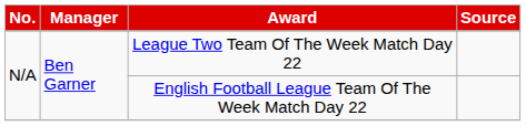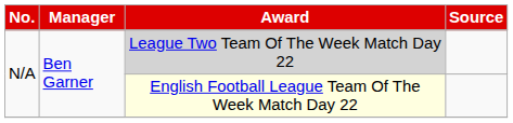League Two Team Of The Week Match Day 22 | Award: no background -> lightgrey background
English Football League Team Of The Week Match Day 22 | Award: no background -> lightyellow background
